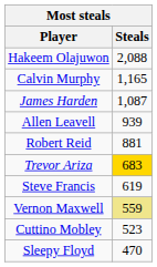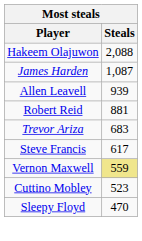- row: Calvin Murphy | 1,165
Trevor Ariza | Steals: gold background -> no background
Steve Francis | Steals: 619 -> 617
